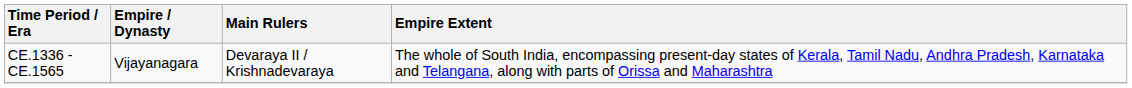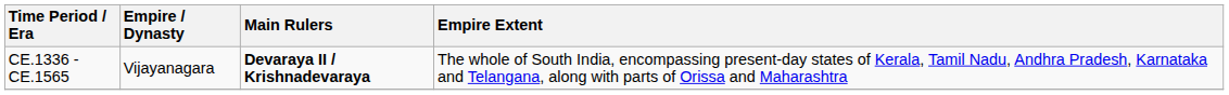CE.1336 - CE.1565 | Main Rulers: normal -> bold
